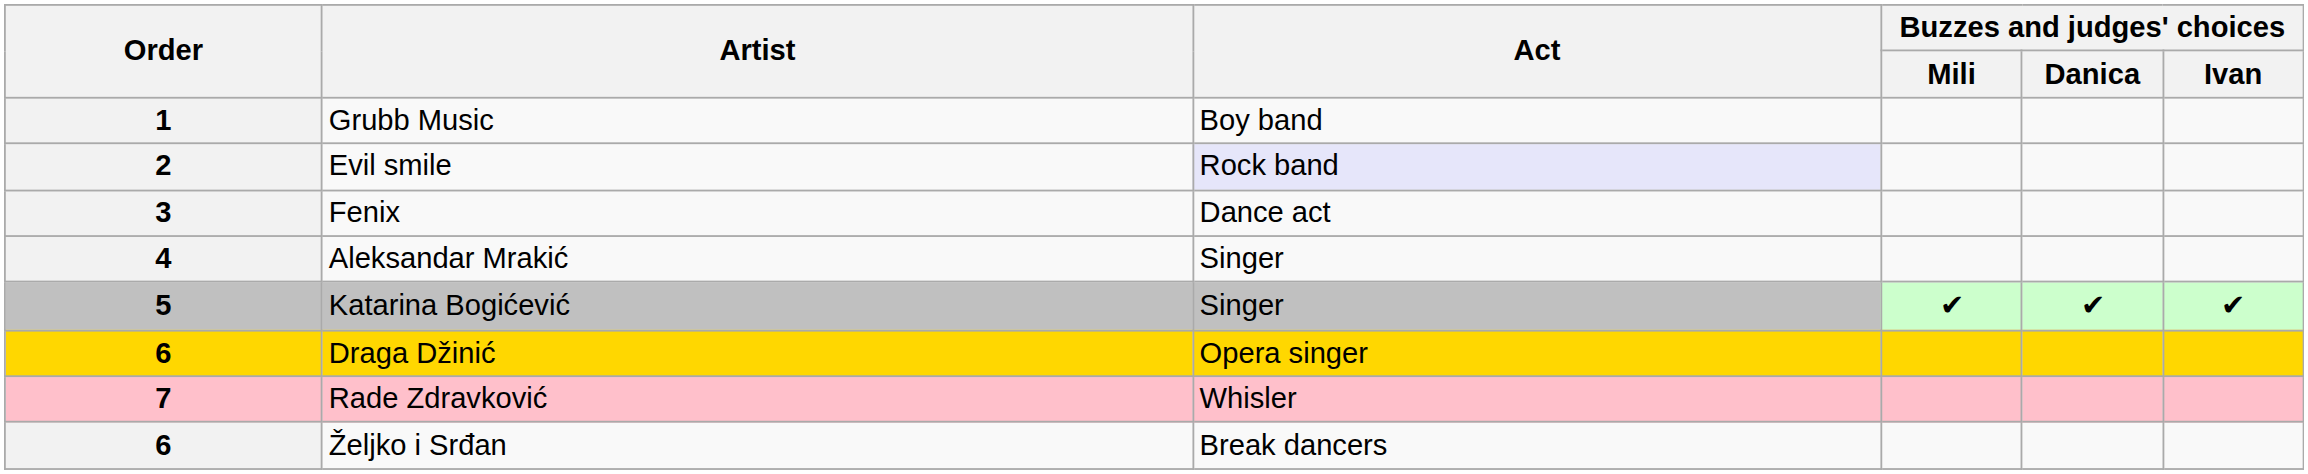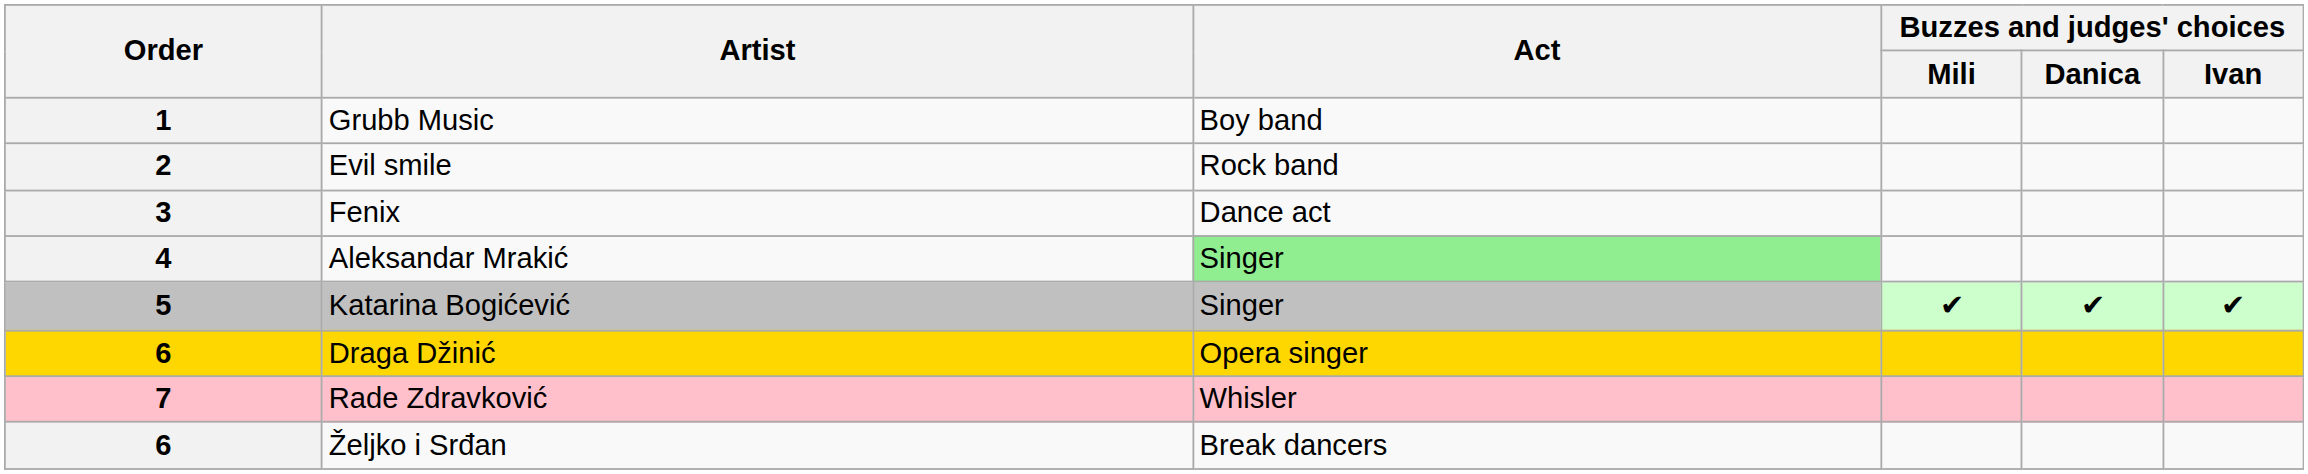Evil smile | Act: lavender background -> no background
Aleksandar Mrakić | Act: no background -> lightgreen background
